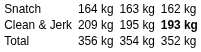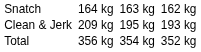Clean & Jerk | column 4: bold -> normal
